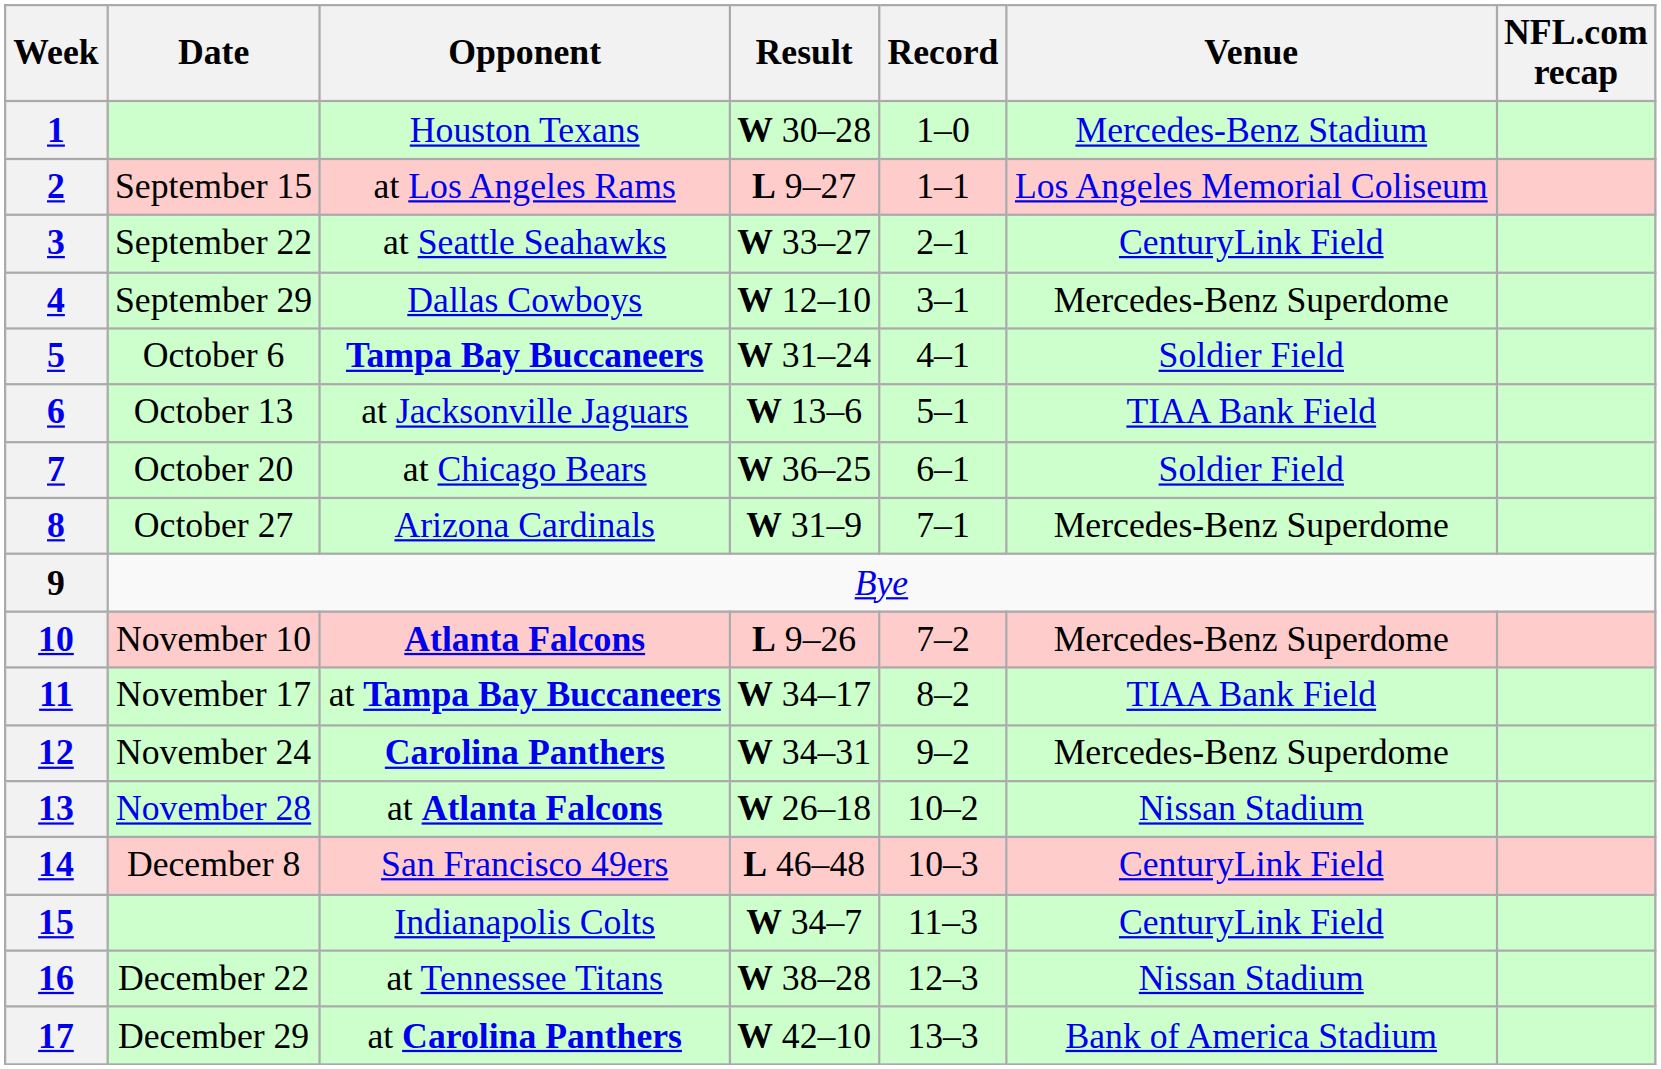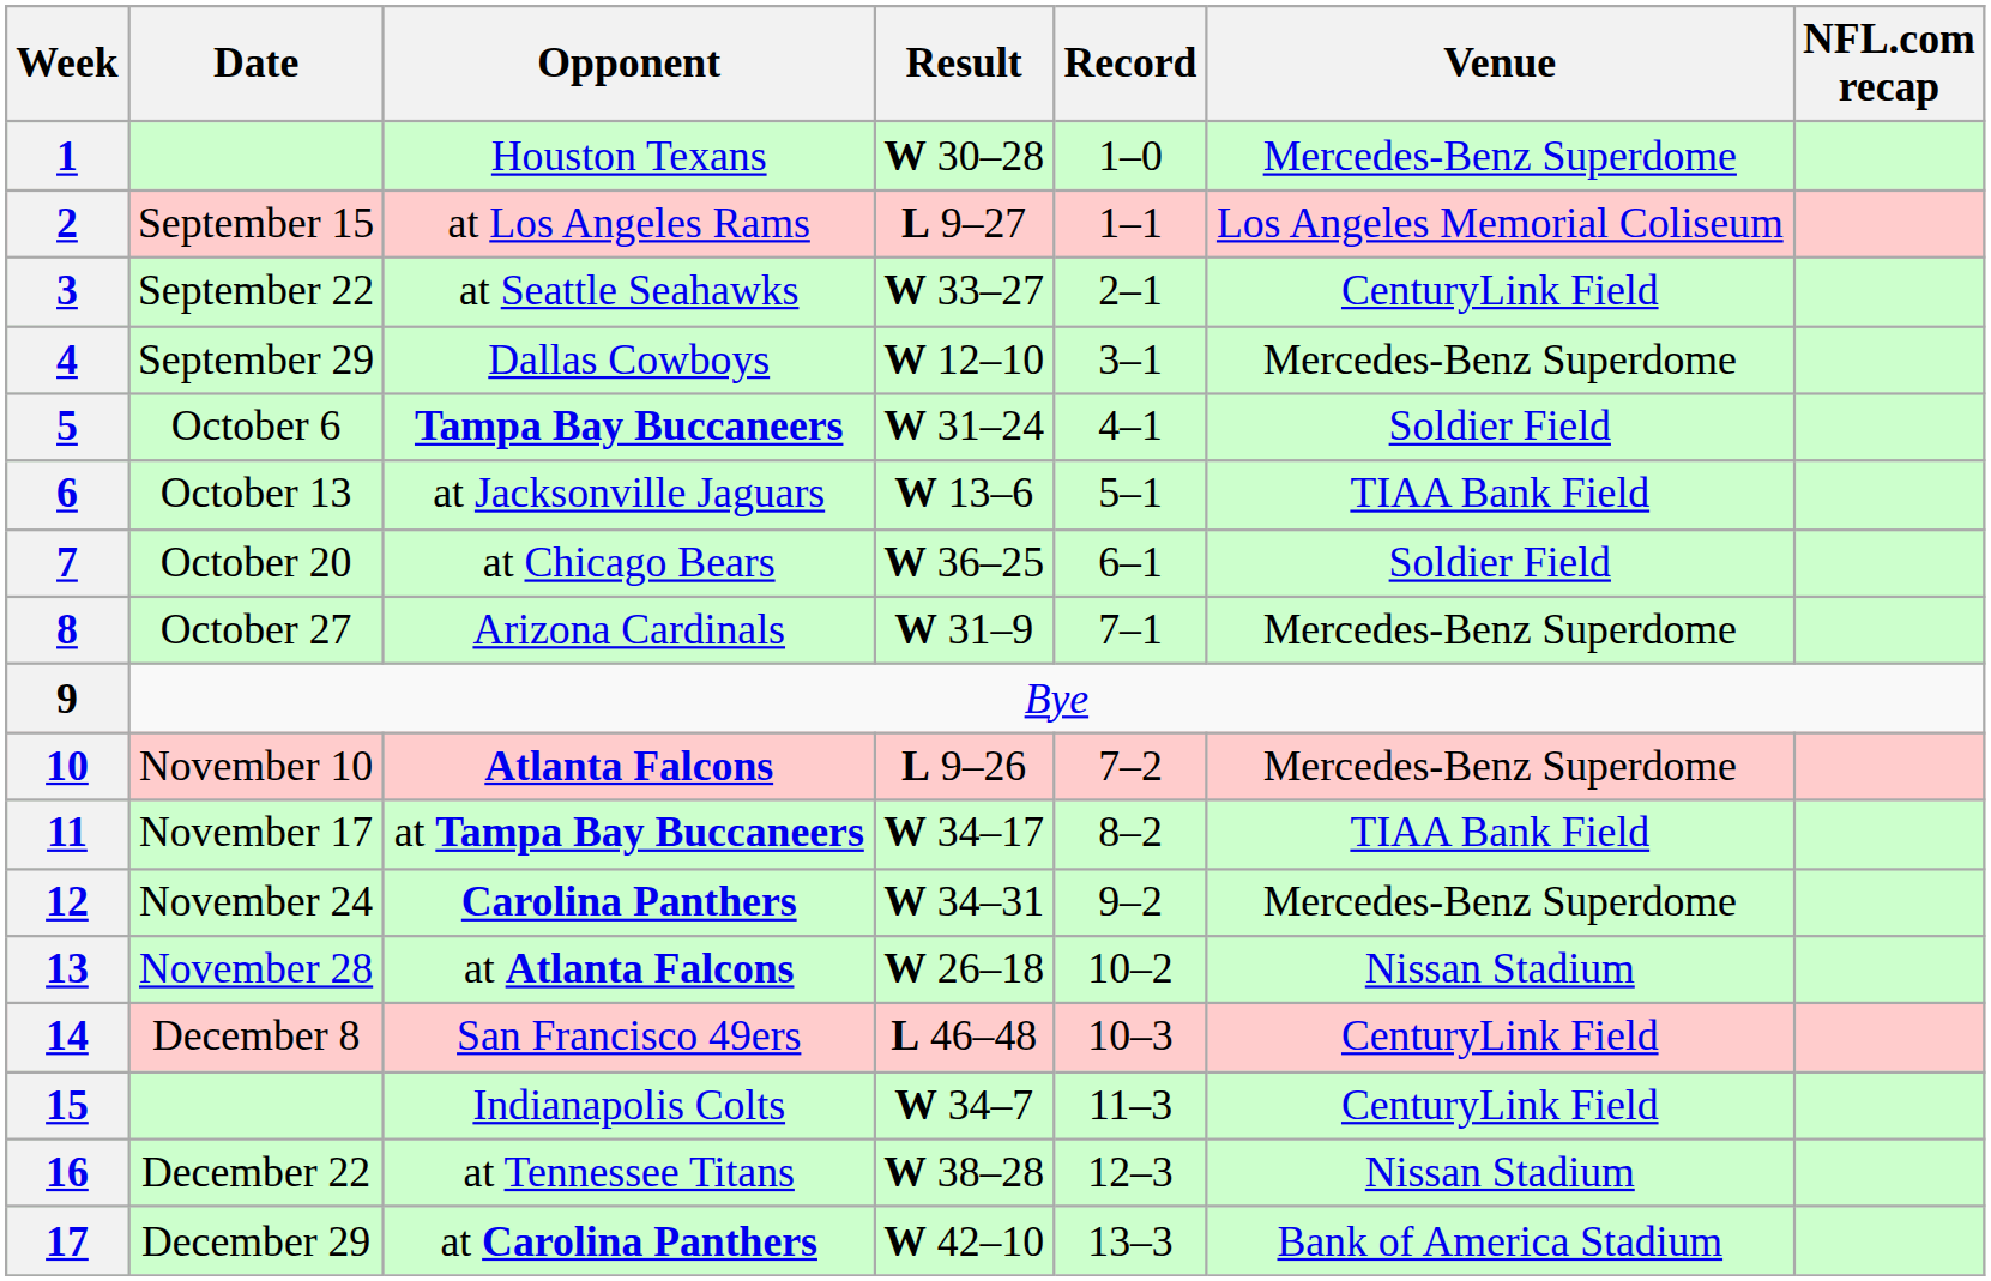1 | Venue: Mercedes-Benz Stadium -> Mercedes-Benz Superdome
